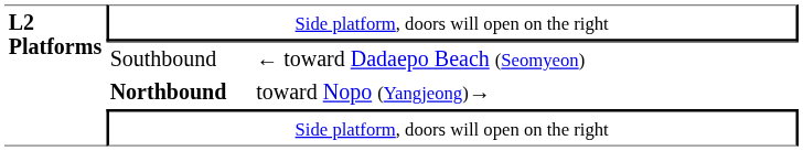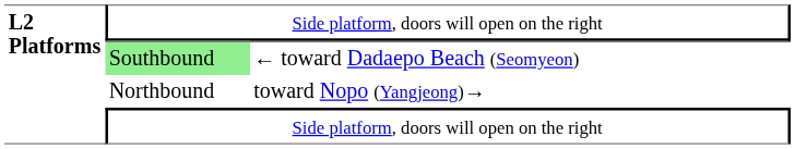Southbound | column 2: no background -> lightgreen background
Northbound | column 2: bold -> normal
